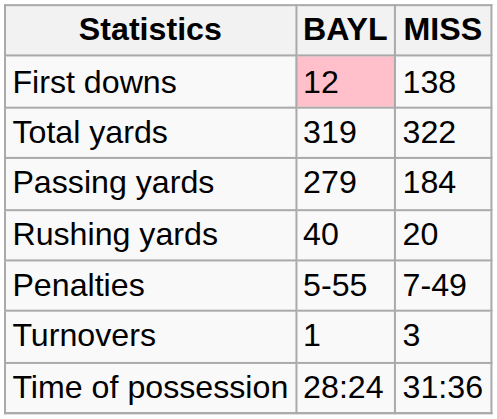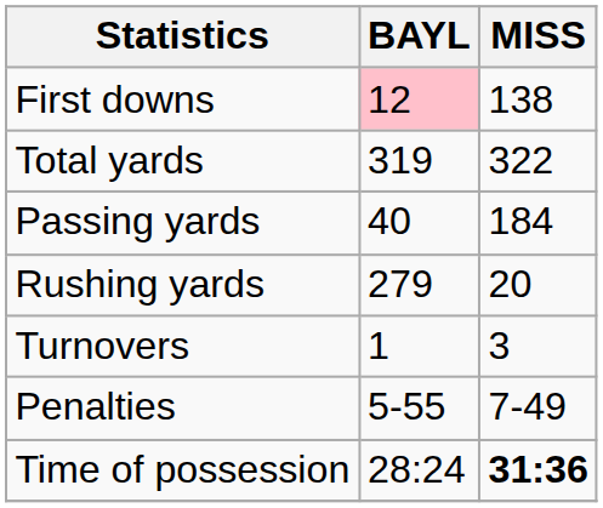Passing yards | BAYL: 279 -> 40
Rushing yards | BAYL: 40 -> 279
rows swapped: Penalties <-> Turnovers
Time of possession | MISS: normal -> bold
